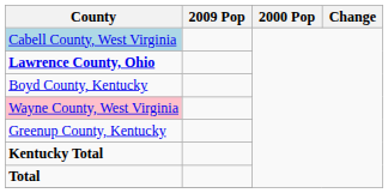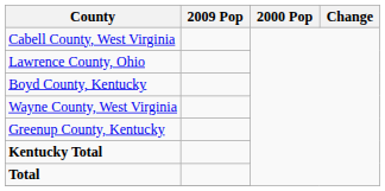Cabell County, West Virginia | County: lightblue background -> no background
Lawrence County, Ohio | County: bold -> normal
Wayne County, West Virginia | County: pink background -> no background
